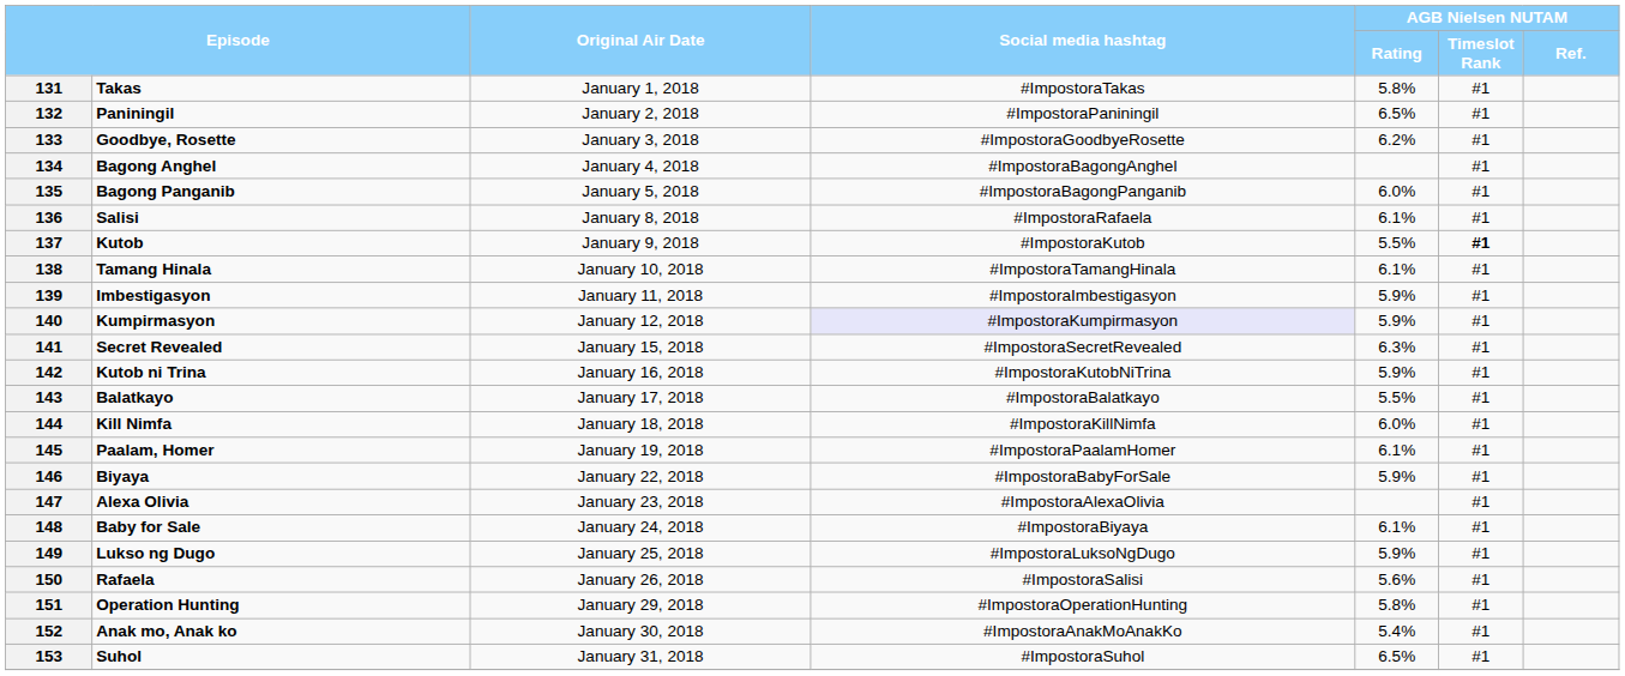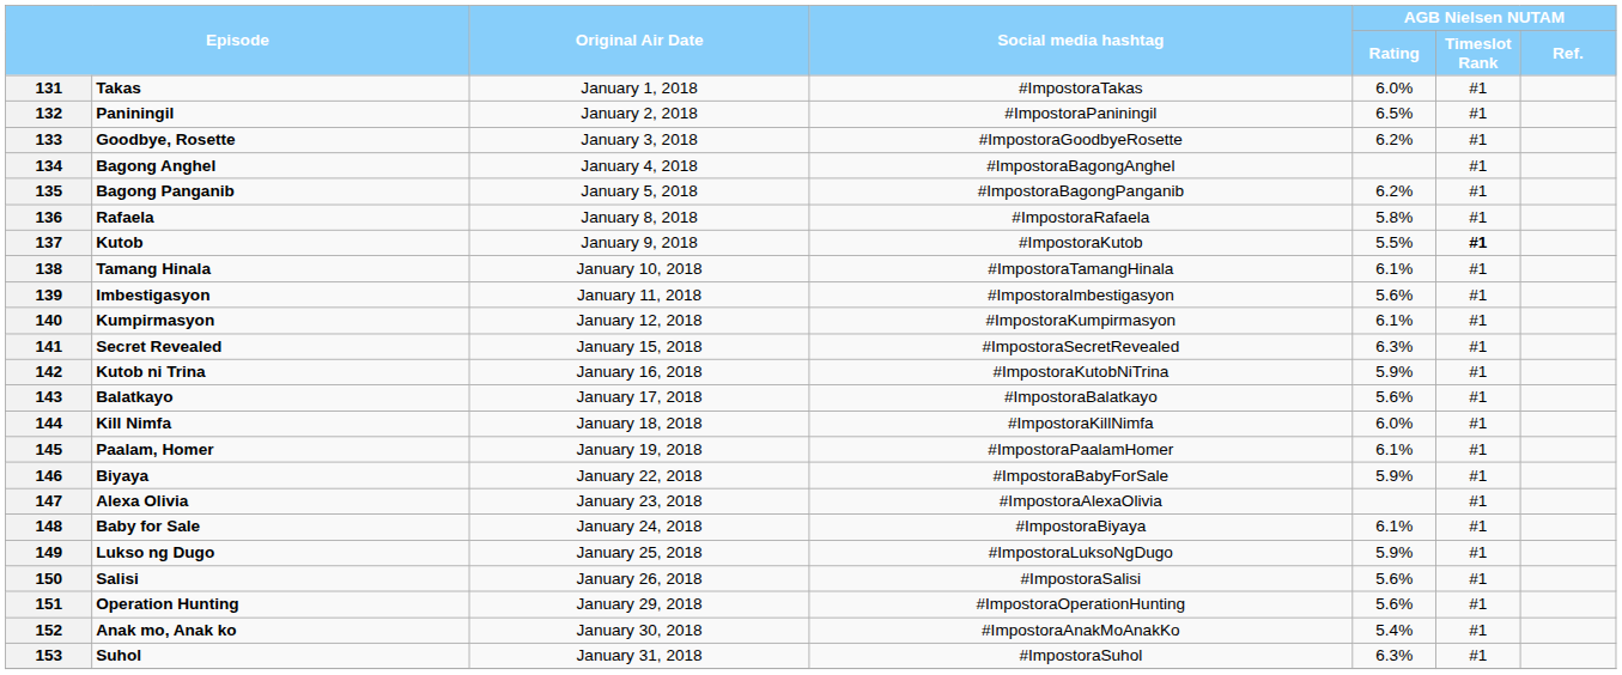131 | AGB Nielsen NUTAM / Rating: 5.8% -> 6.0%
135 | AGB Nielsen NUTAM / Rating: 6.0% -> 6.2%
136 | column 2: Salisi -> Rafaela
136 | AGB Nielsen NUTAM / Rating: 6.1% -> 5.8%
139 | AGB Nielsen NUTAM / Rating: 5.9% -> 5.6%
140 | Social media hashtag: lavender background -> no background
140 | AGB Nielsen NUTAM / Rating: 5.9% -> 6.1%
143 | AGB Nielsen NUTAM / Rating: 5.5% -> 5.6%
150 | column 2: Rafaela -> Salisi
151 | AGB Nielsen NUTAM / Rating: 5.8% -> 5.6%
153 | AGB Nielsen NUTAM / Rating: 6.5% -> 6.3%
